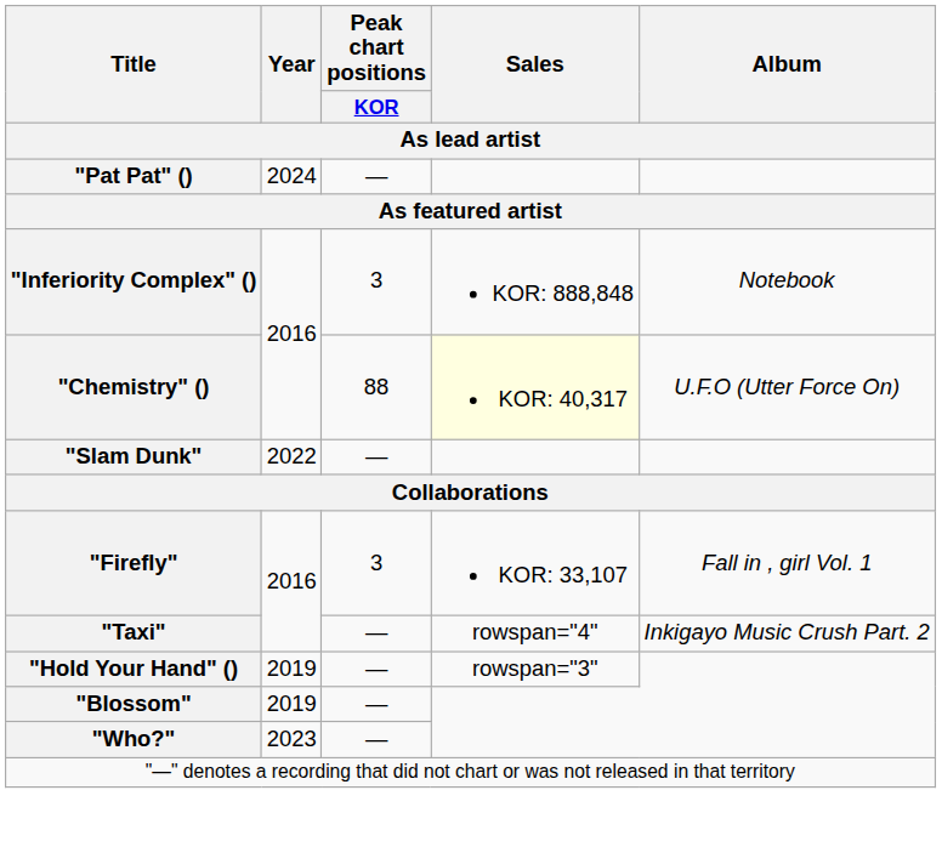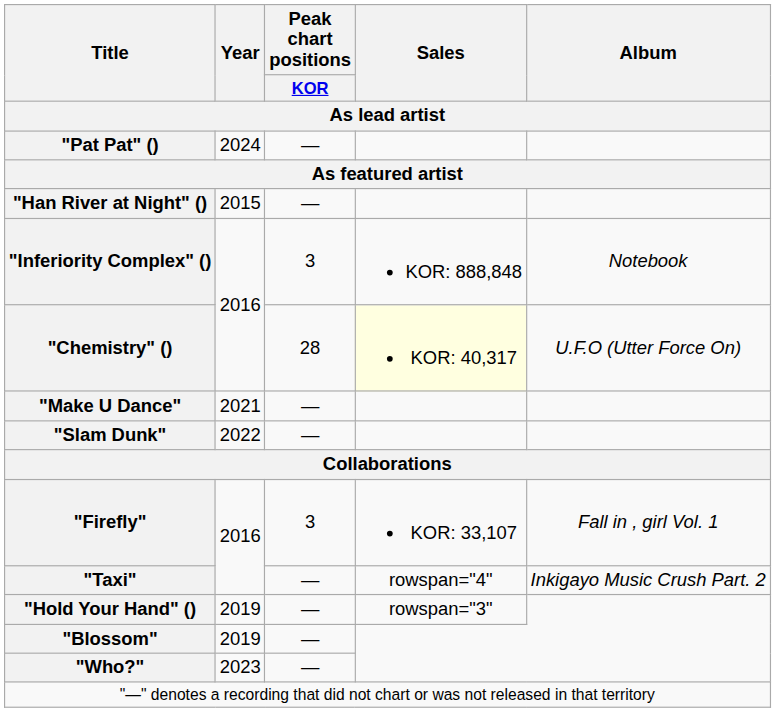+ row: "Han River at Night" () | 2015 | —
"Chemistry" () | Peak chart positions / KOR: 88 -> 28
+ row: "Make U Dance" | 2021 | —
